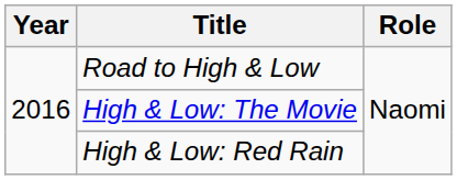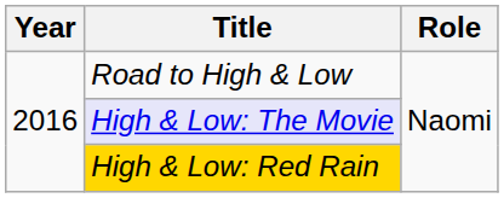High & Low: The Movie | Title: no background -> lavender background
High & Low: Red Rain | Title: no background -> gold background
